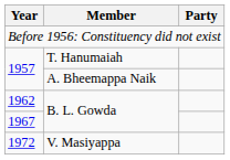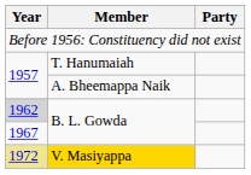1962 | Year: no background -> lightgrey background
1972 | Year: no background -> khaki background
1972 | Member: no background -> gold background
